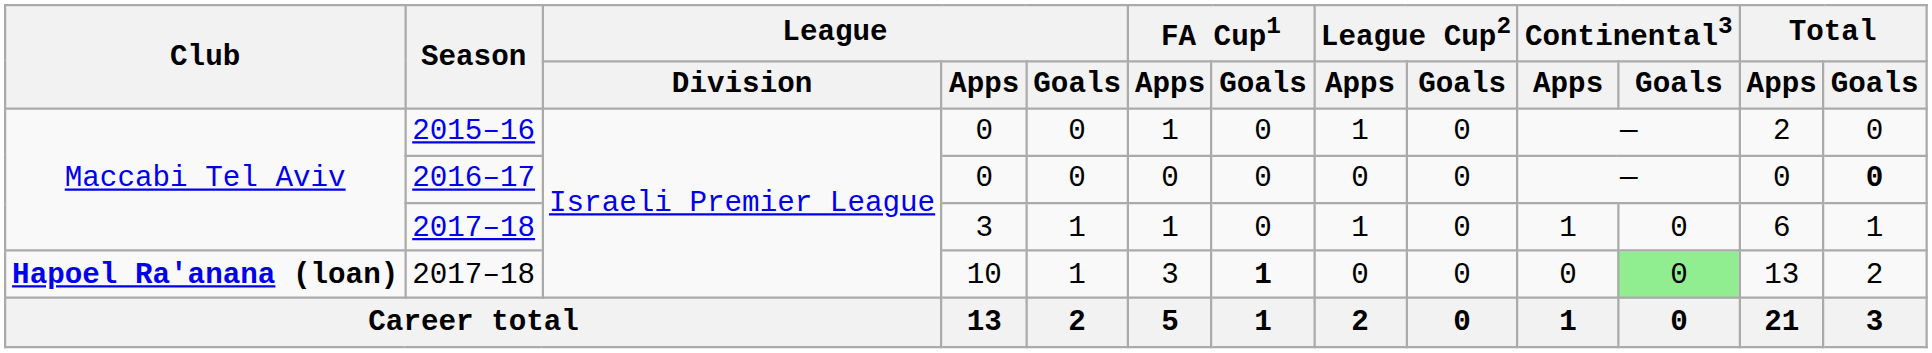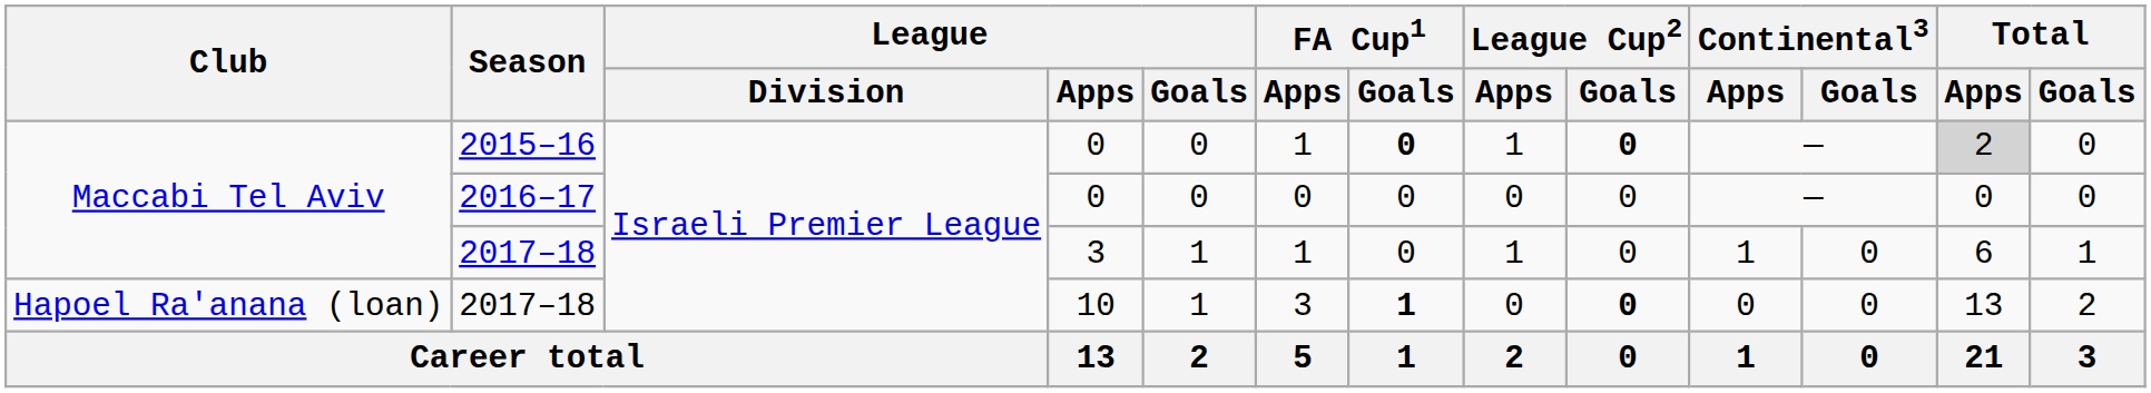2015–16 | FA Cup1 / Goals: normal -> bold
2015–16 | League Cup2 / Goals: normal -> bold
2015–16 | Total / Apps: no background -> lightgrey background
2016–17 | Total / Goals: bold -> normal
2017–18 / 10 | Club: bold -> normal
2017–18 / 10 | League Cup2 / Goals: normal -> bold
2017–18 / 10 | Continental3 / Goals: lightgreen background -> no background
